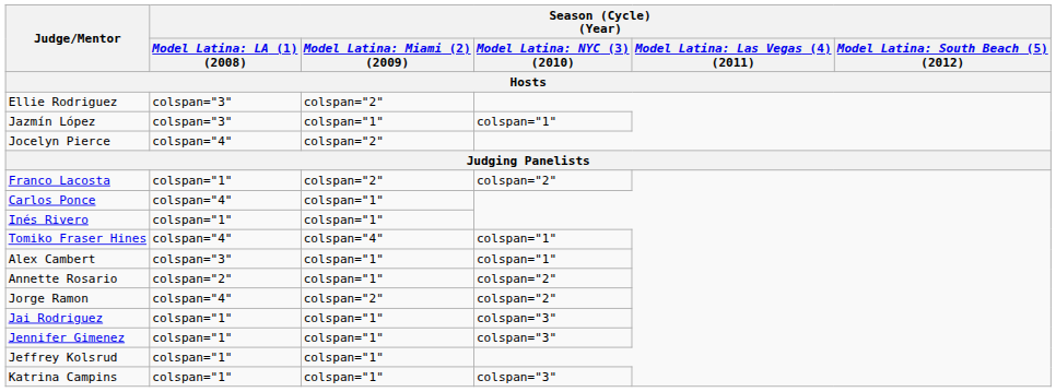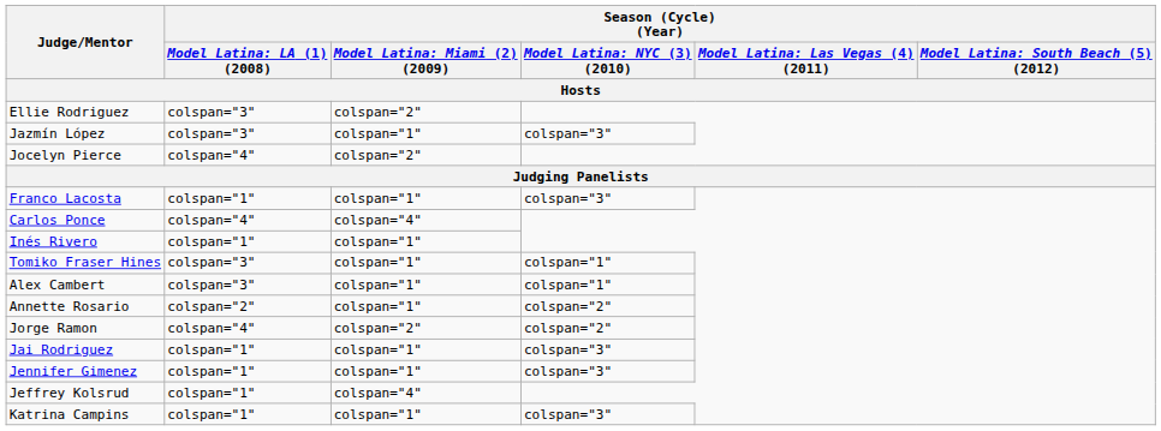Jazmín López | column 4: colspan="1" -> colspan="3"
Franco Lacosta | column 3: colspan="2" -> colspan="1"
Franco Lacosta | column 4: colspan="2" -> colspan="3"
Carlos Ponce | column 3: colspan="1" -> colspan="4"
Tomiko Fraser Hines | column 2: colspan="4" -> colspan="3"
Tomiko Fraser Hines | column 3: colspan="4" -> colspan="1"
Jeffrey Kolsrud | column 3: colspan="1" -> colspan="4"
